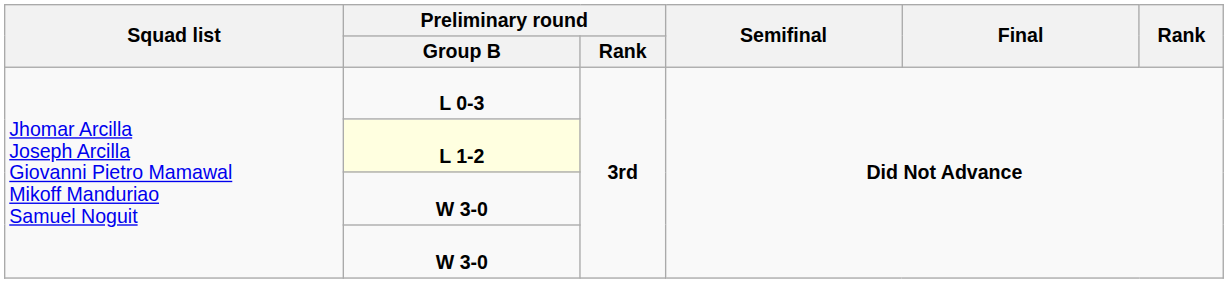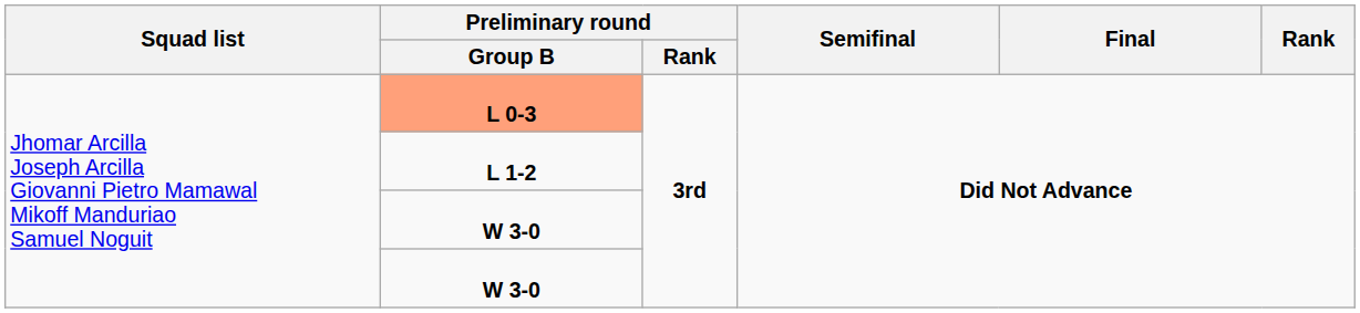L 0-3 | Preliminary round / Group B: no background -> lightsalmon background
L 1-2 | Preliminary round / Group B: lightyellow background -> no background
